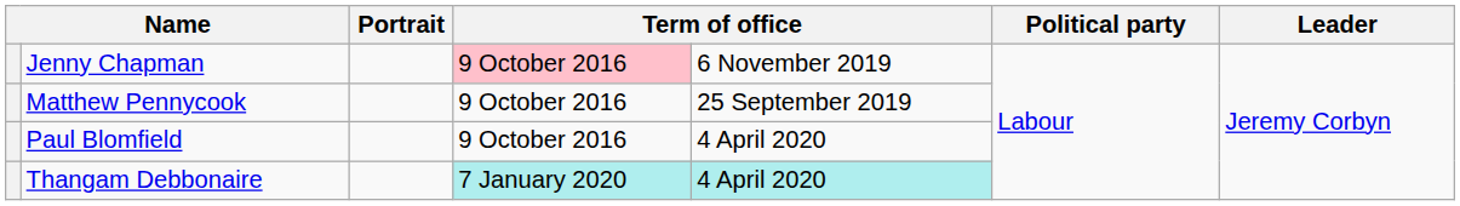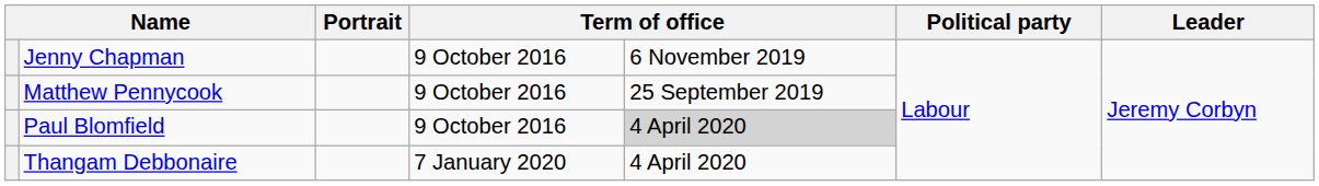Jenny Chapman | column 4: pink background -> no background
Paul Blomfield | column 5: no background -> lightgrey background
Thangam Debbonaire | column 4: paleturquoise background -> no background
Thangam Debbonaire | column 5: paleturquoise background -> no background
